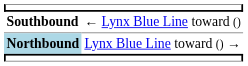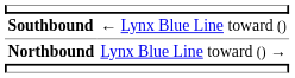row 2 | column 1: lightblue background -> no background
